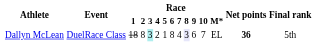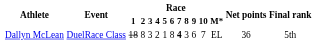Dallyn McLean | Race / 3: paleturquoise background -> no background
Dallyn McLean | Race / 7: normal -> bold
Dallyn McLean | Race / 8: lavender background -> no background
Dallyn McLean | Net points: bold -> normal
